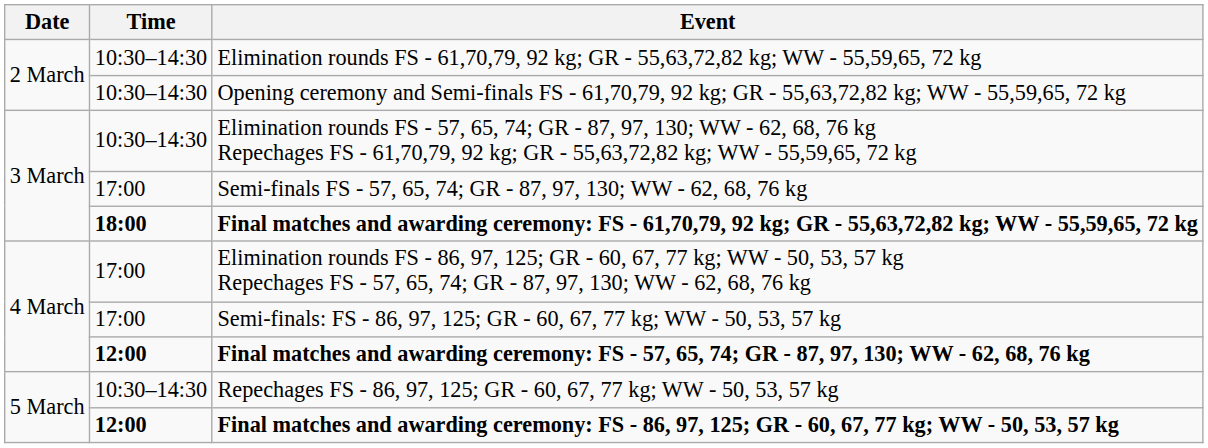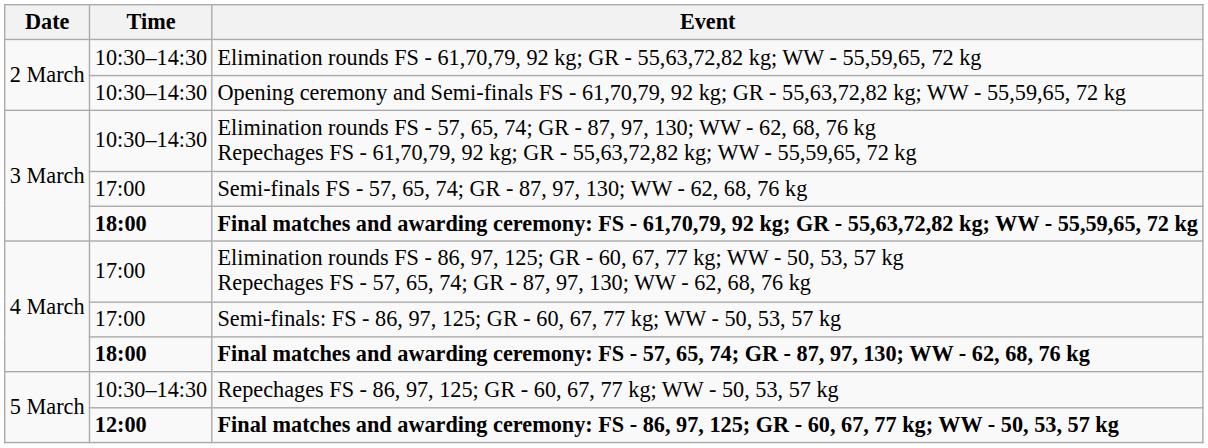row 9 | Time: 12:00 -> 18:00
